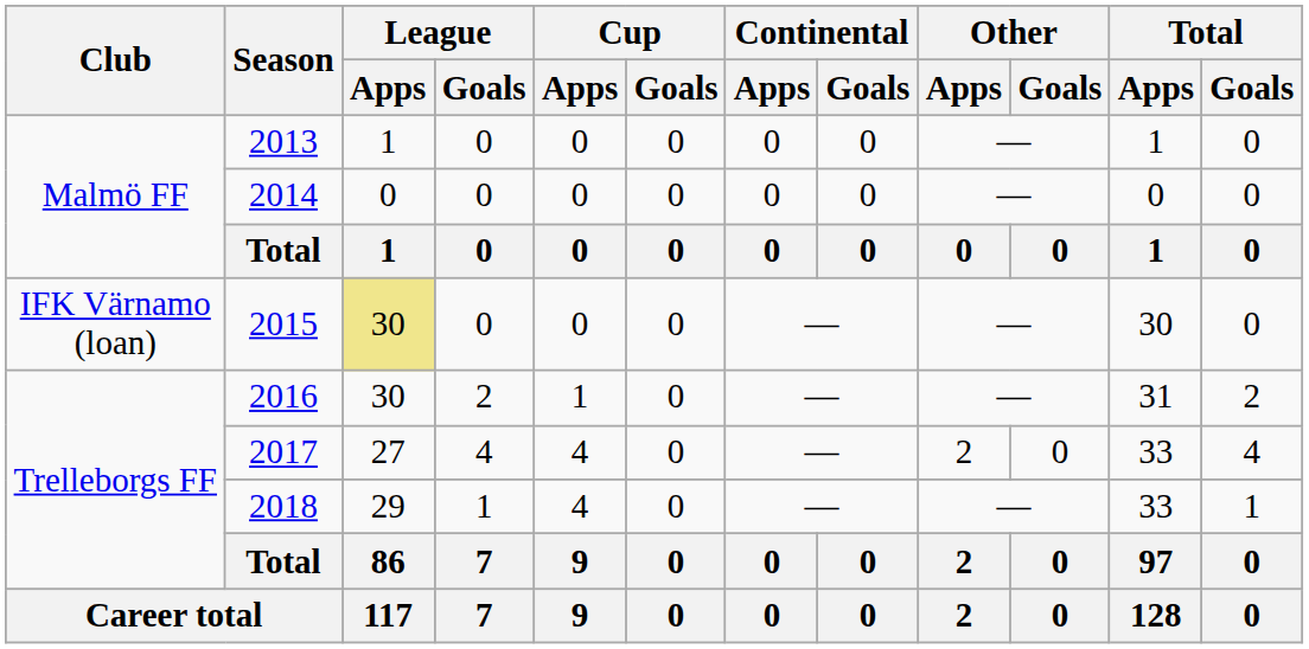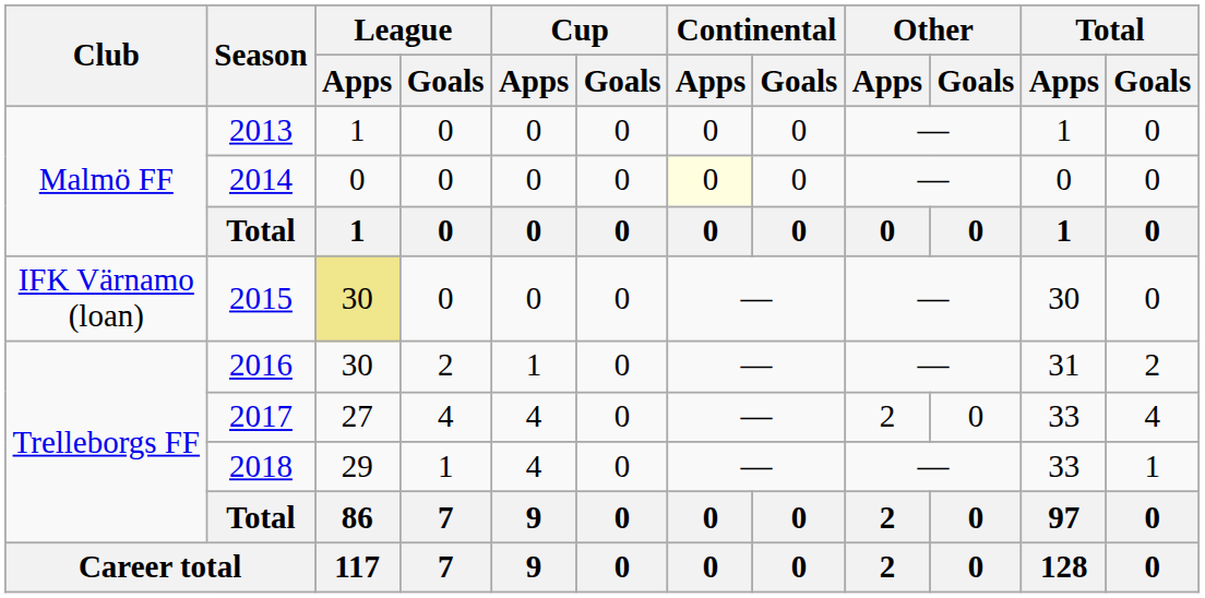2014 | Continental / Apps: no background -> lightyellow background
